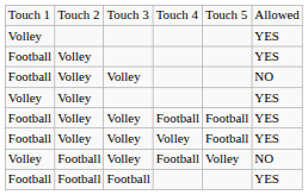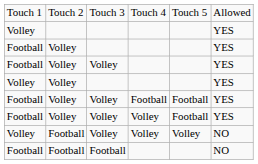row 4 | column 6: NO -> YES
row 8 | column 4: Football -> Volley
row 9 | column 6: YES -> NO
